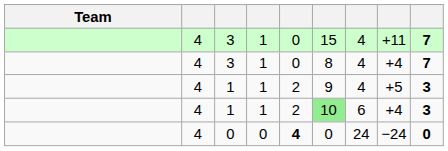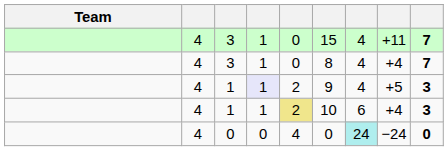row 4 | column 4: no background -> lavender background
row 5 | column 5: no background -> khaki background
row 5 | column 6: lightgreen background -> no background
row 6 | column 5: bold -> normal
row 6 | column 7: no background -> paleturquoise background
